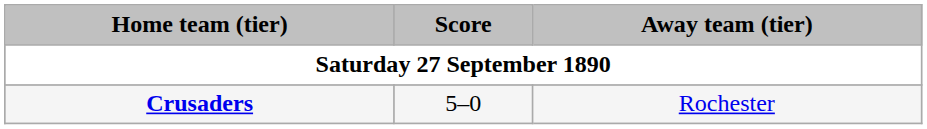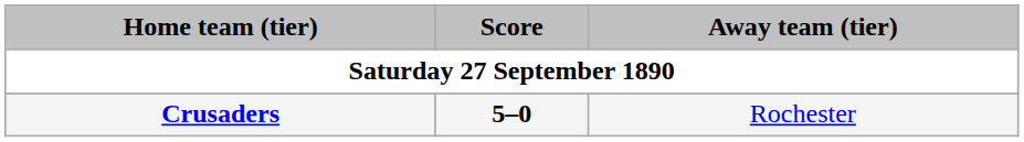Crusaders | Score: normal -> bold
